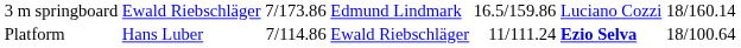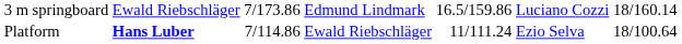Platform | column 2: normal -> bold
Platform | column 6: bold -> normal
